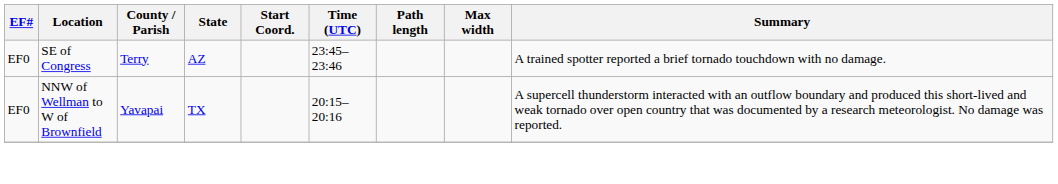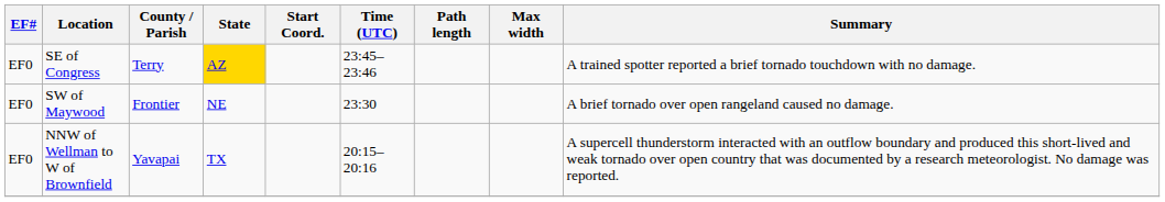SE of Congress | State: no background -> gold background
+ row: EF0 | SW of Maywood | Frontier | NE | 23:30 | A brief tornado over open rangeland caused no damage.
